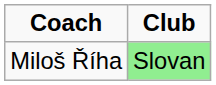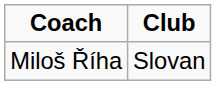Miloš Říha | Club: lightgreen background -> no background
